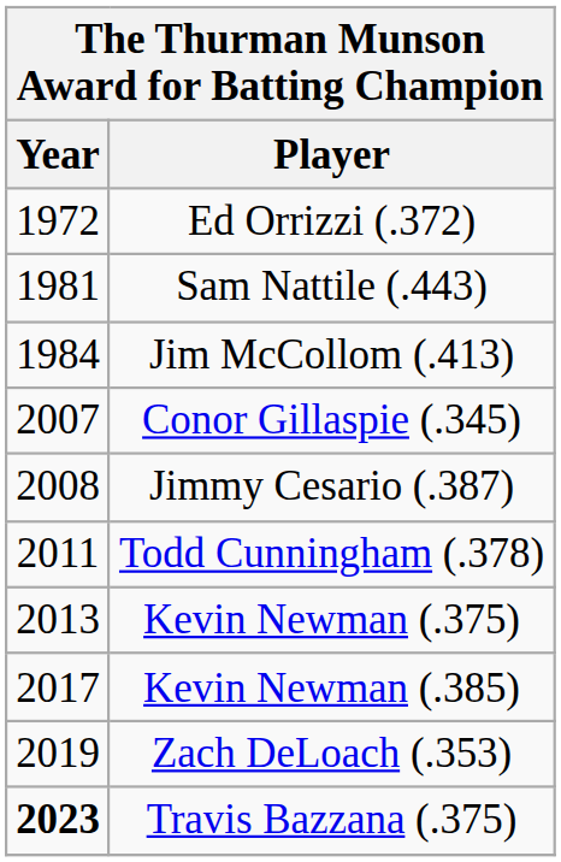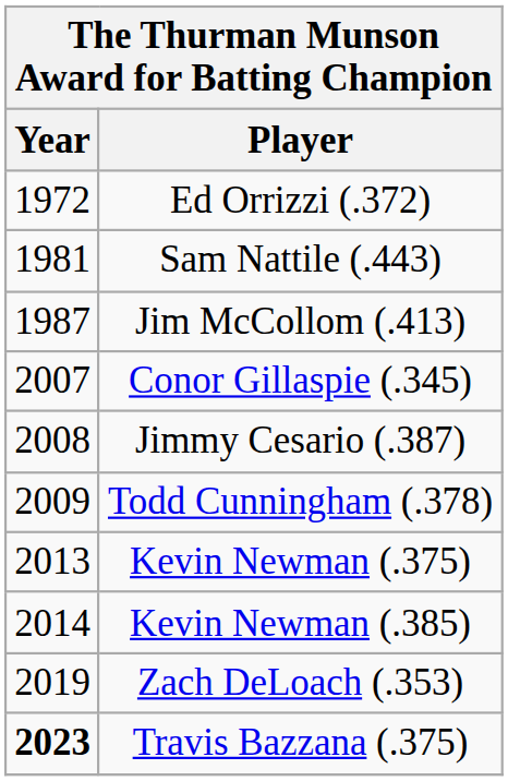Jim McCollom (.413) | Year: 1984 -> 1987
Todd Cunningham (.378) | Year: 2011 -> 2009
Kevin Newman (.385) | Year: 2017 -> 2014
